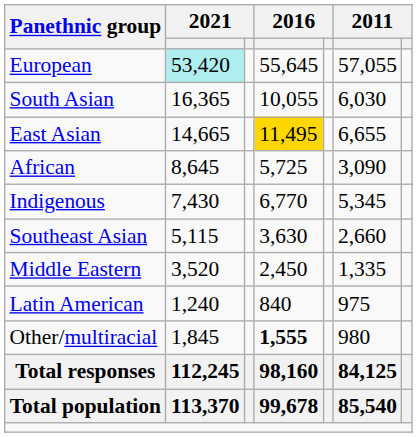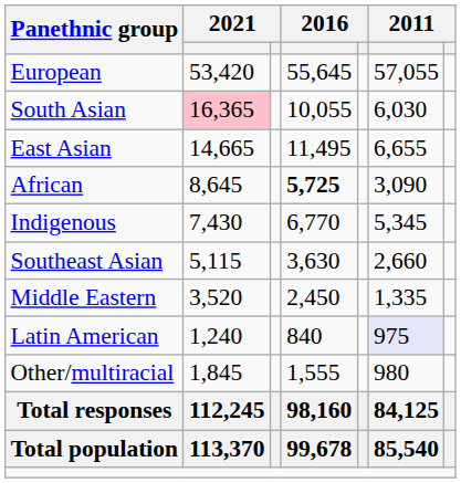European | column 2: paleturquoise background -> no background
South Asian | column 2: no background -> pink background
East Asian | column 4: gold background -> no background
African | column 4: normal -> bold
Latin American | column 6: no background -> lavender background
Other/multiracial | column 4: bold -> normal
